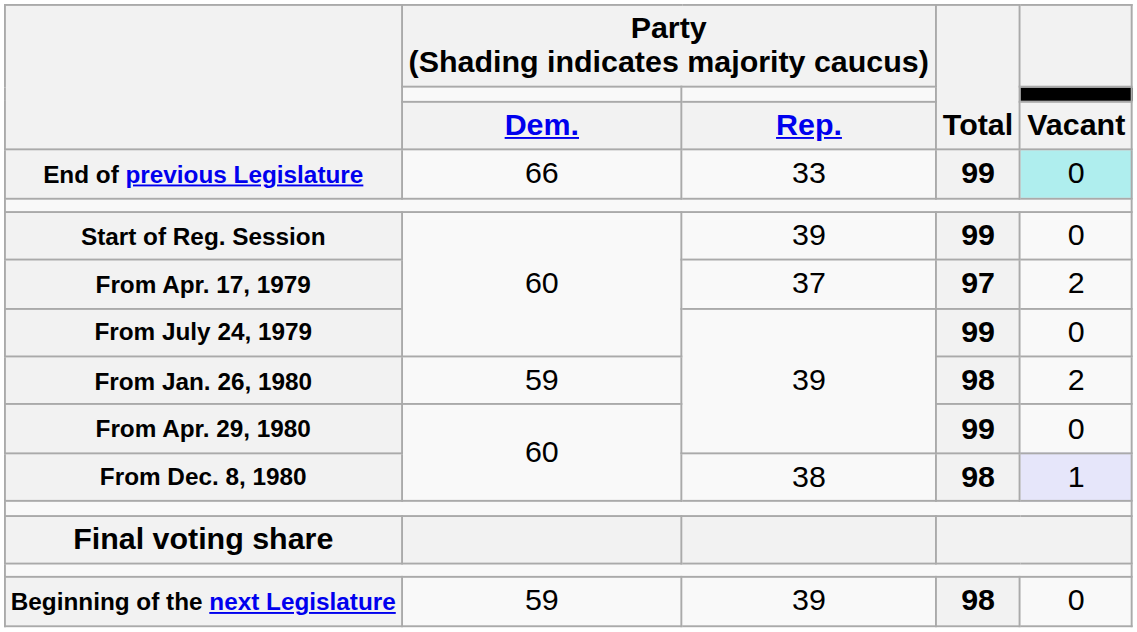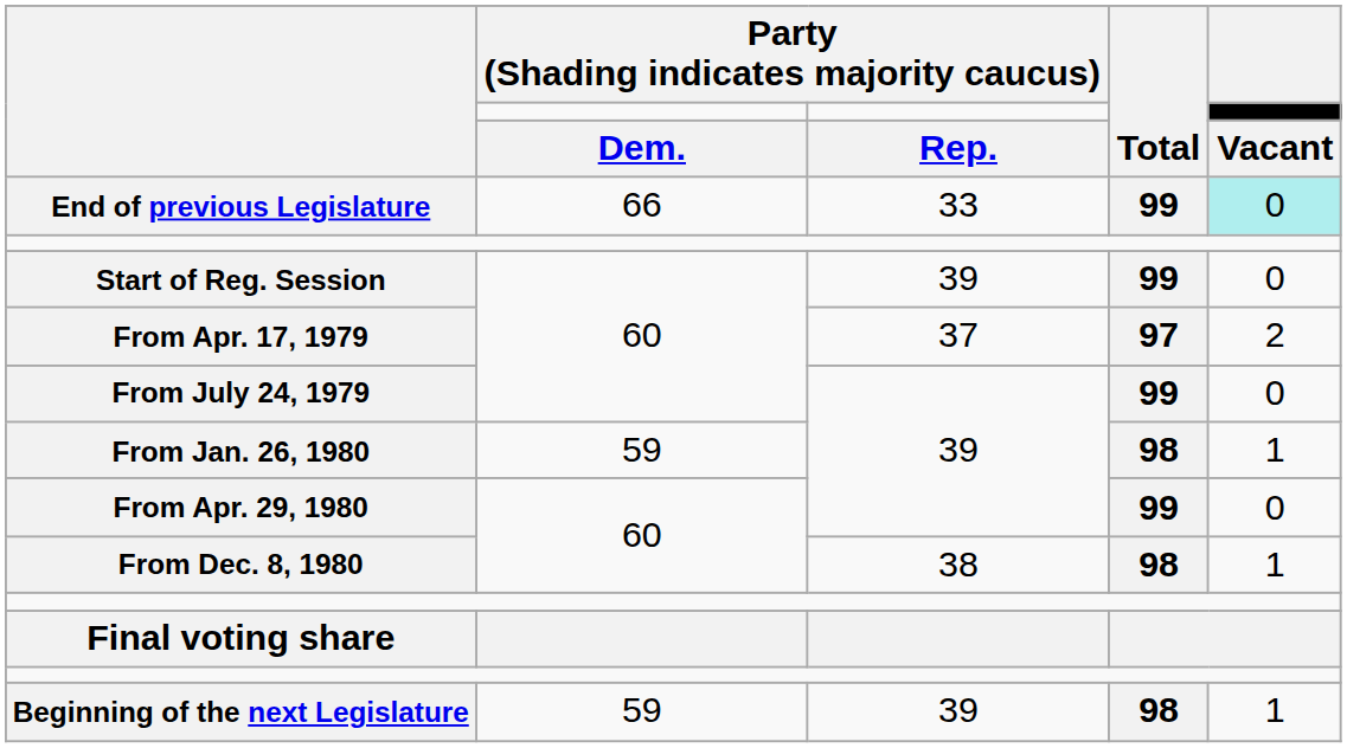From Jan. 26, 1980 | column 5: 2 -> 1
From Dec. 8, 1980 | column 5: lavender background -> no background
Beginning of the next Legislature | column 5: 0 -> 1
